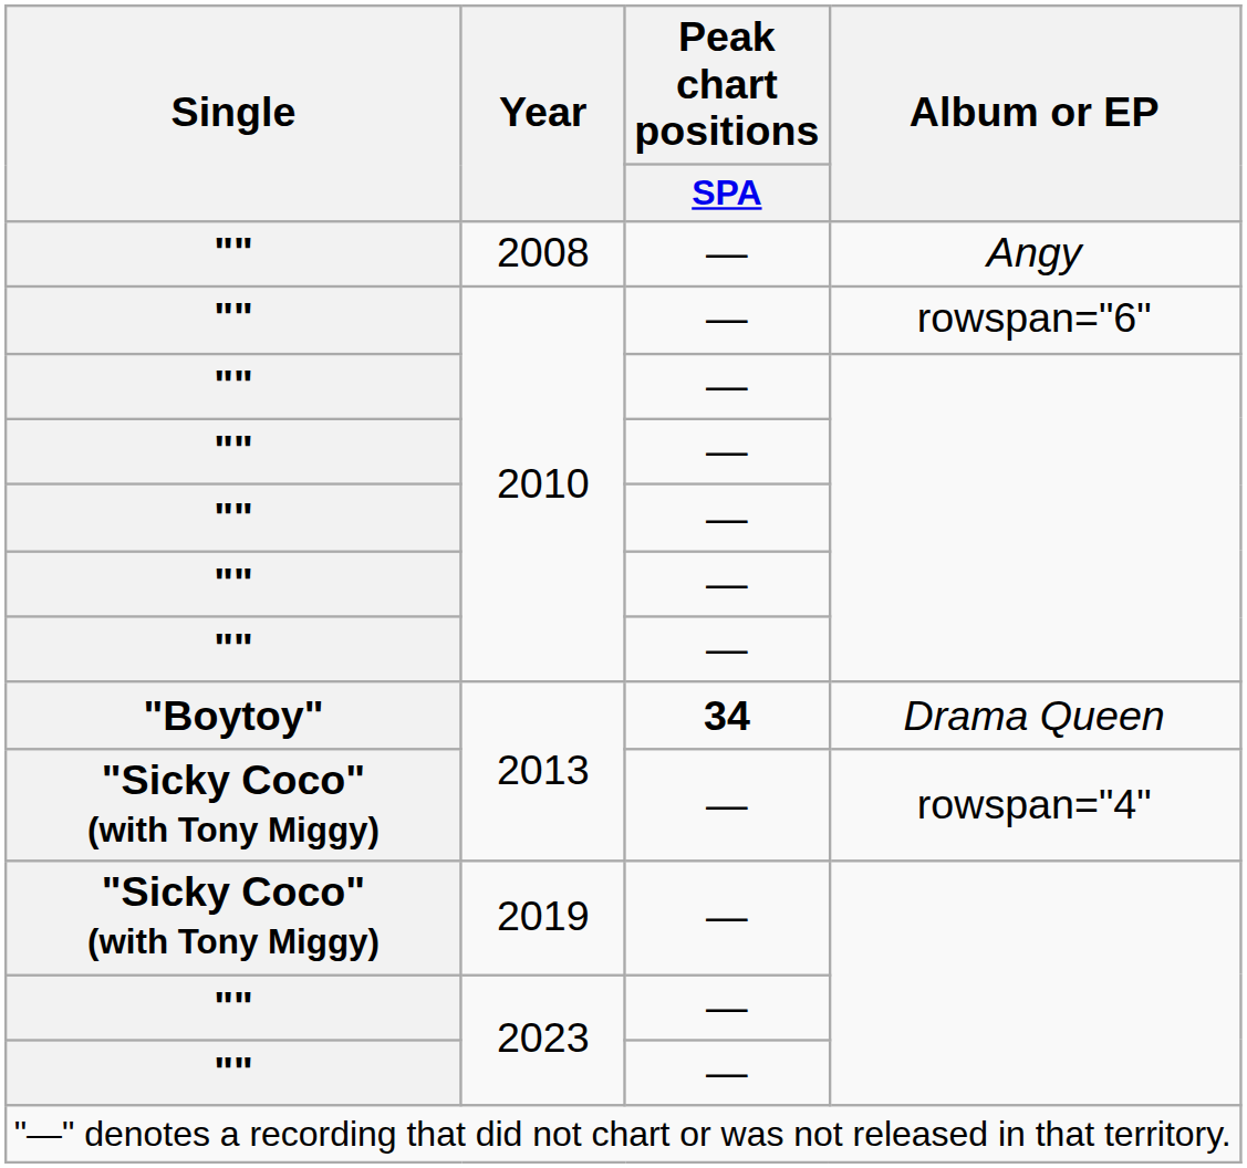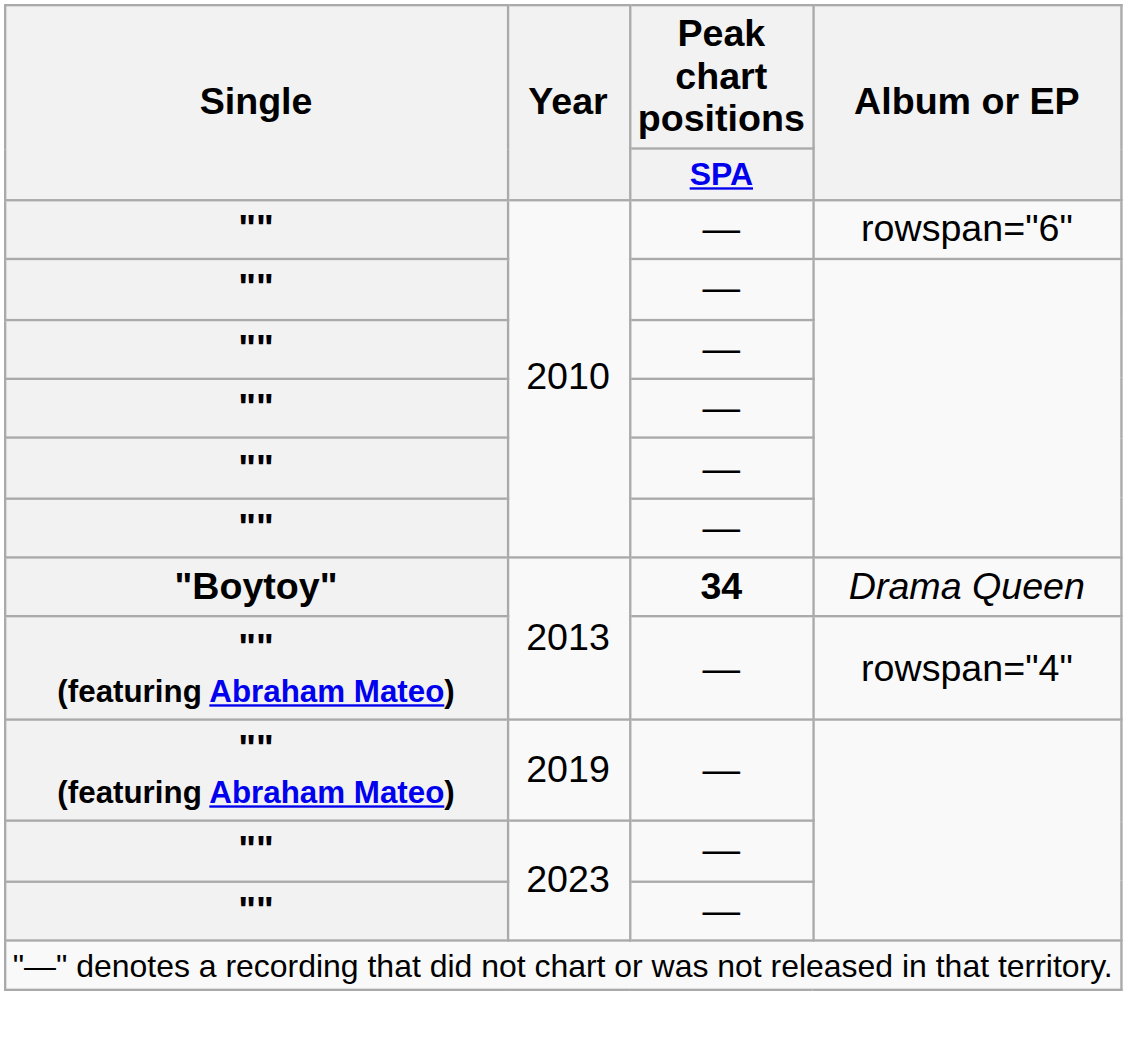- row: "" | 2008 | — | Angy
2013 / rowspan="4" | Single: "Sicky Coco" (with Tony Miggy) -> "" (featuring Abraham Mateo)
2019 | Single: "Sicky Coco" (with Tony Miggy) -> "" (featuring Abraham Mateo)
